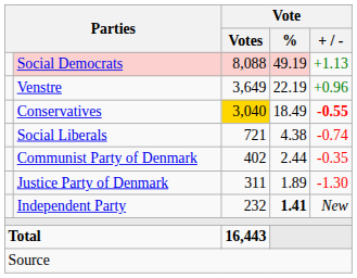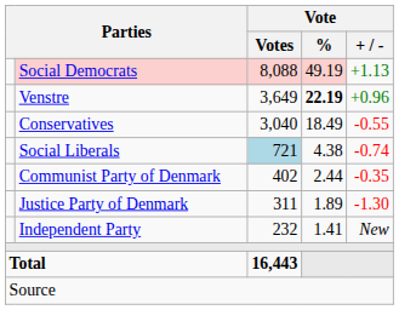Venstre | Vote / %: normal -> bold
Conservatives | Vote / Votes: gold background -> no background
Conservatives | Vote / + / -: bold -> normal
Social Liberals | Vote / Votes: no background -> lightblue background
Independent Party | Vote / %: bold -> normal
